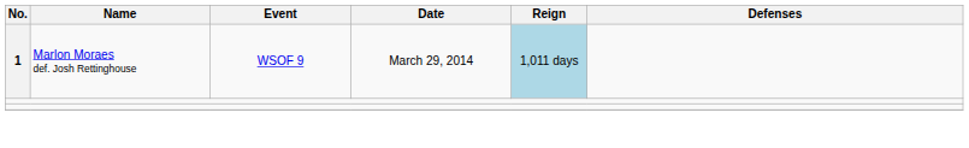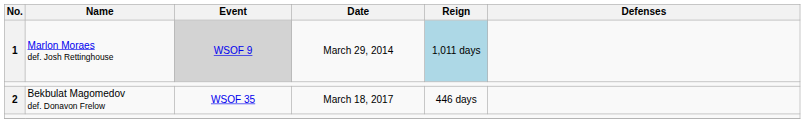1 | Event: no background -> lightgrey background
+ row: 2 | Bekbulat Magomedov def. Donavon Frelow | WSOF 35 | March 18, 2017 | 446 days
